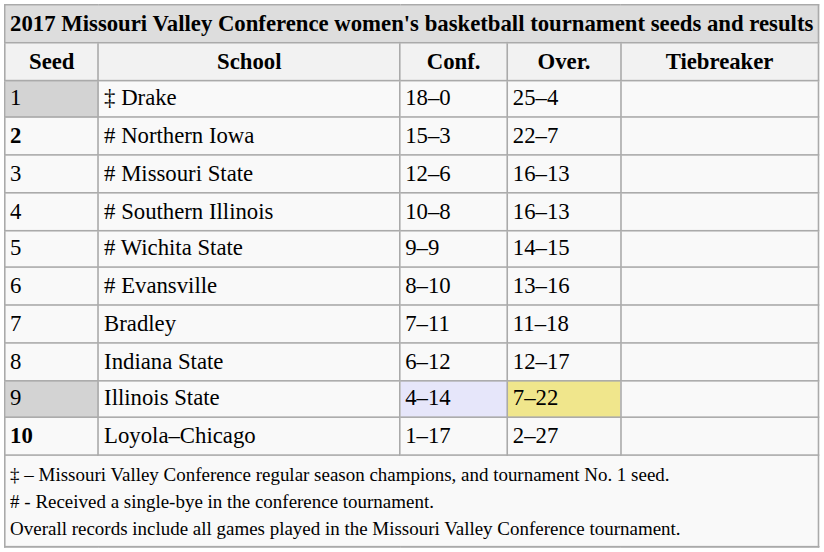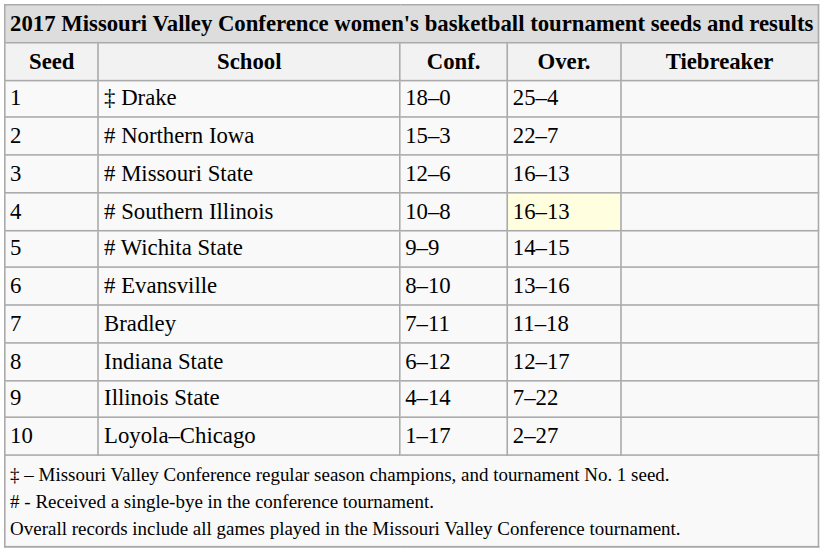‡ Drake | Seed: lightgrey background -> no background
# Northern Iowa | Seed: bold -> normal
# Southern Illinois | Over.: no background -> lightyellow background
Illinois State | Seed: lightgrey background -> no background
Illinois State | Conf.: lavender background -> no background
Illinois State | Over.: khaki background -> no background
Loyola–Chicago | Seed: bold -> normal
